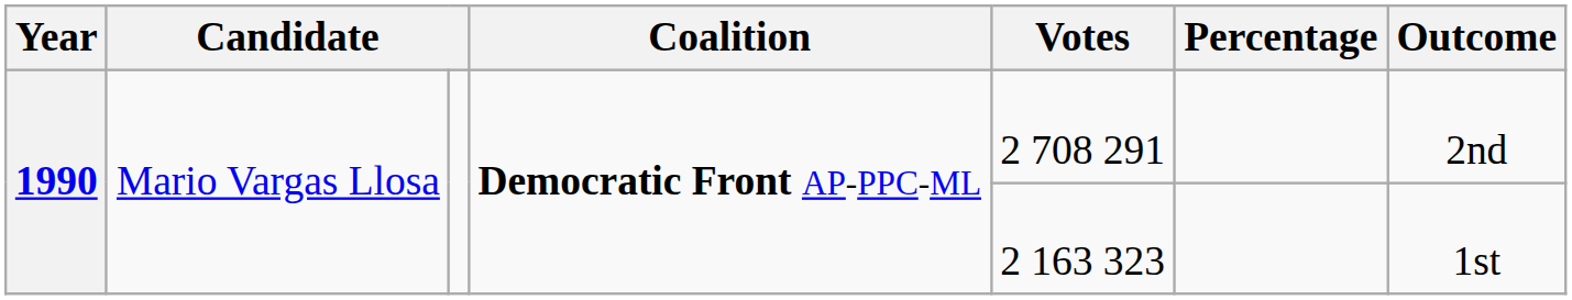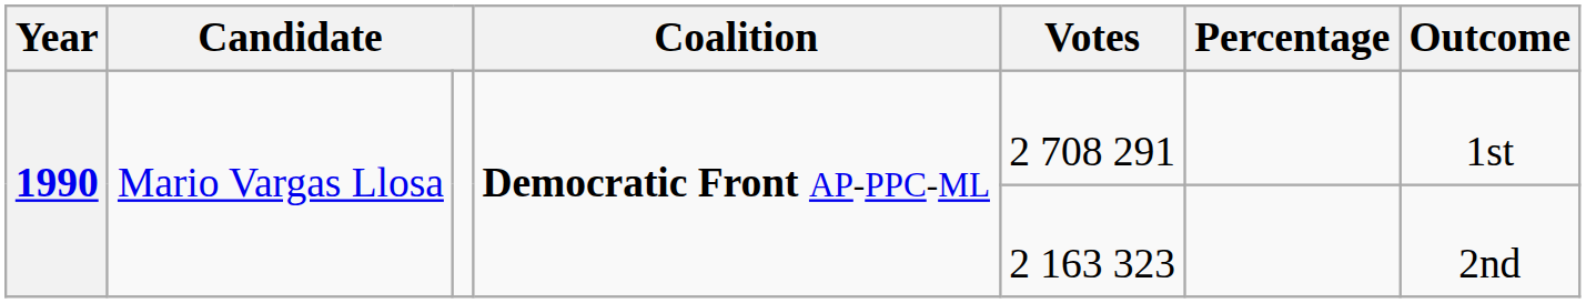row 2 | Outcome: 2nd -> 1st
row 3 | Outcome: 1st -> 2nd
